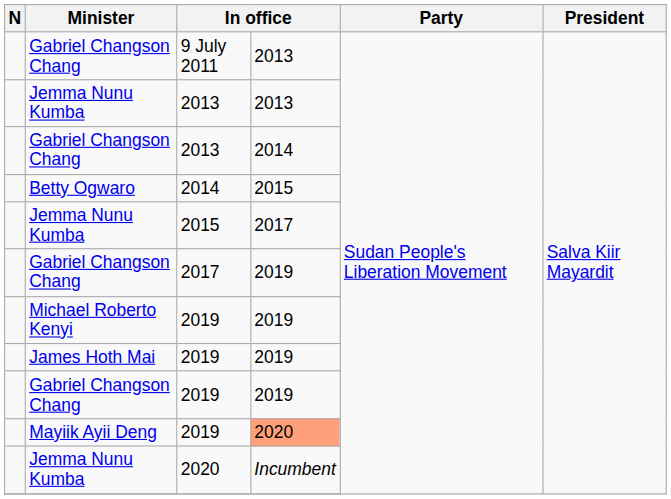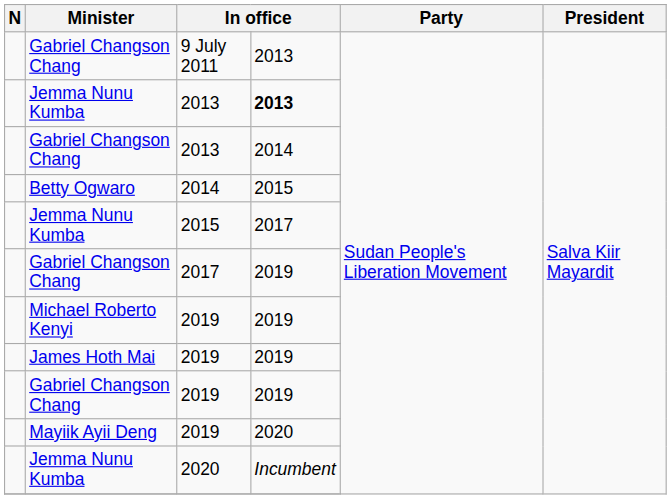Jemma Nunu Kumba / 2013 | column 4: normal -> bold
Mayiik Ayii Deng / 2019 | column 4: lightsalmon background -> no background
